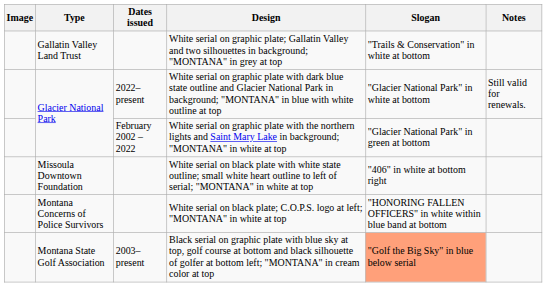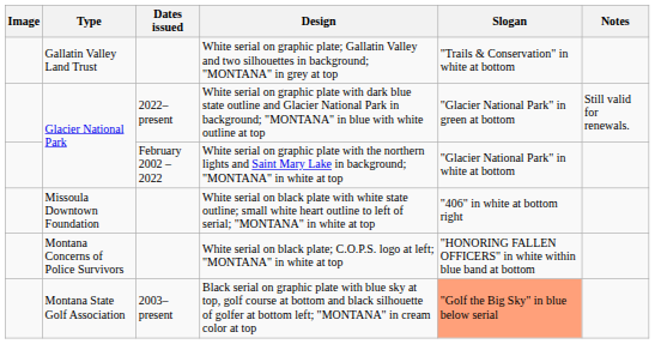row 3 | Slogan: "Glacier National Park" in white at bottom -> "Glacier National Park" in green at bottom
row 4 | Slogan: "Glacier National Park" in green at bottom -> "Glacier National Park" in white at bottom
